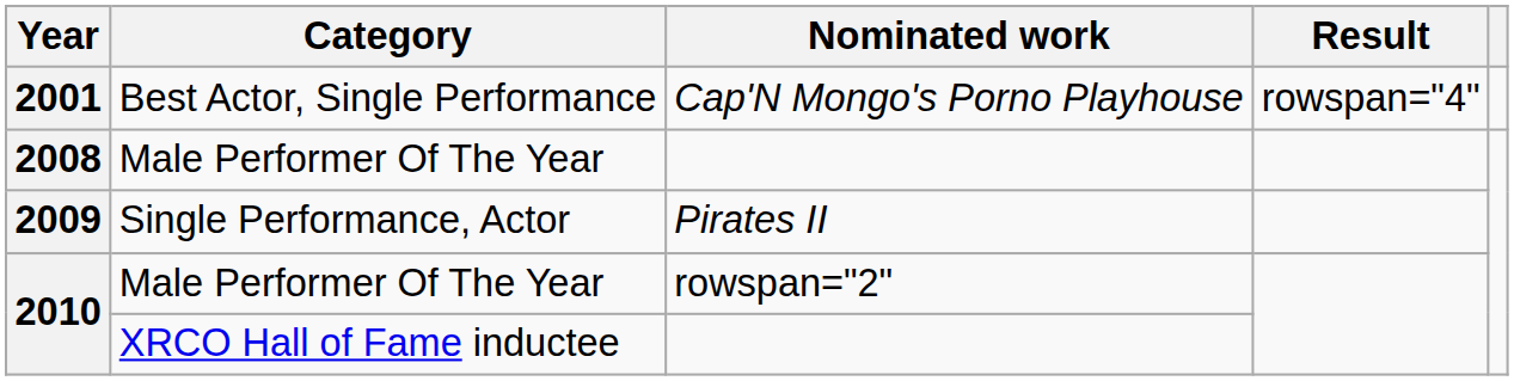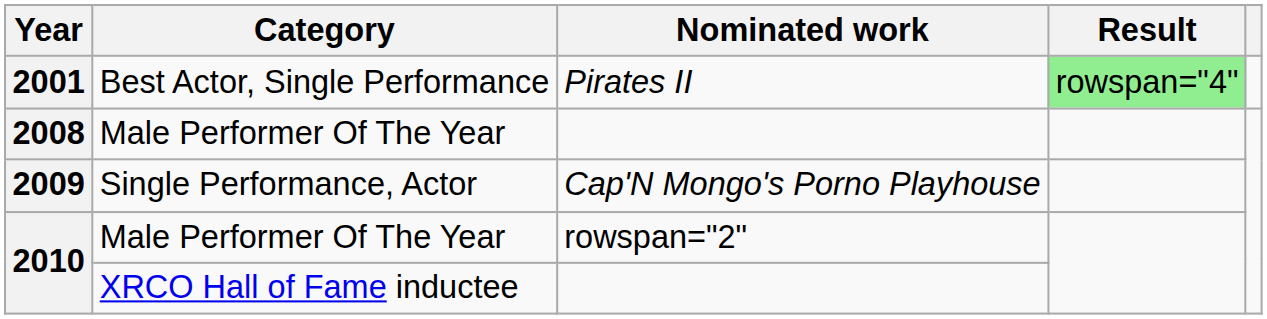2001 | Nominated work: Cap'N Mongo's Porno Playhouse -> Pirates II
2001 | Result: no background -> lightgreen background
2009 | Nominated work: Pirates II -> Cap'N Mongo's Porno Playhouse
